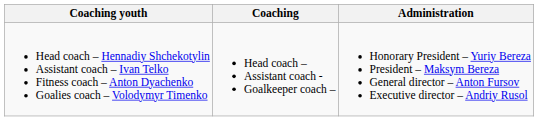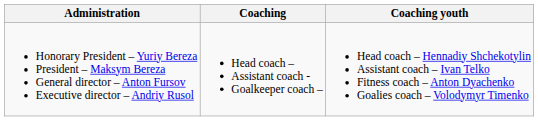columns swapped: Administration <-> Coaching youth
